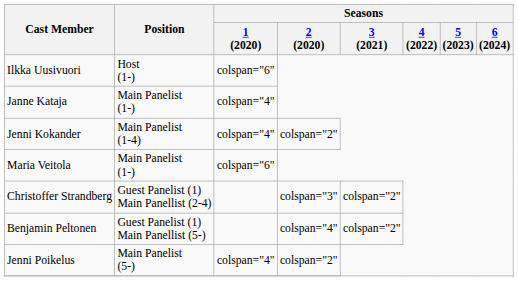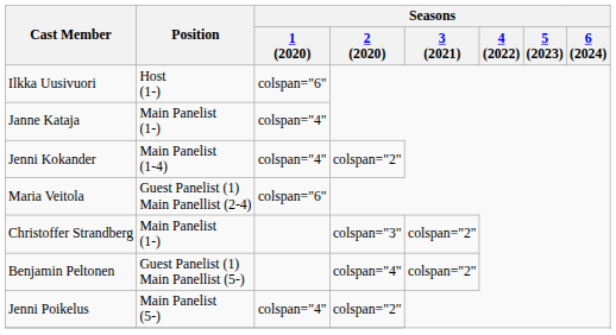Maria Veitola | Position: Main Panelist (1-) -> Guest Panelist (1) Main Panellist (2-4)
Christoffer Strandberg | Position: Guest Panelist (1) Main Panellist (2-4) -> Main Panelist (1-)
